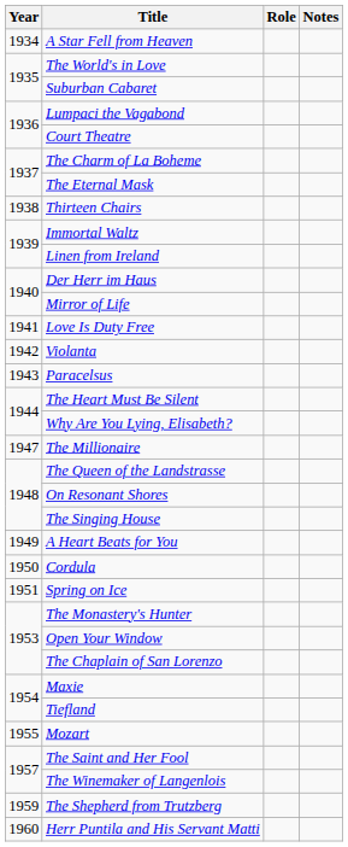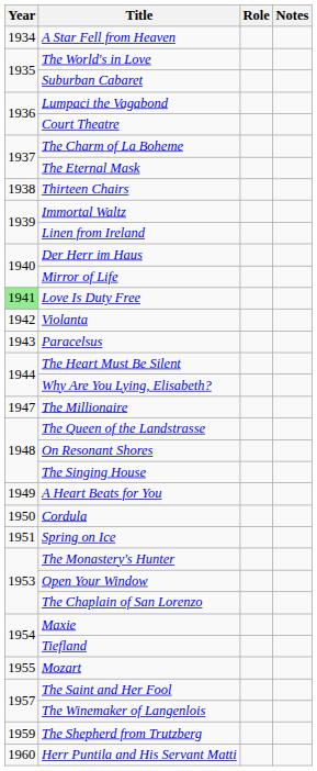Love Is Duty Free | Year: no background -> lightgreen background
